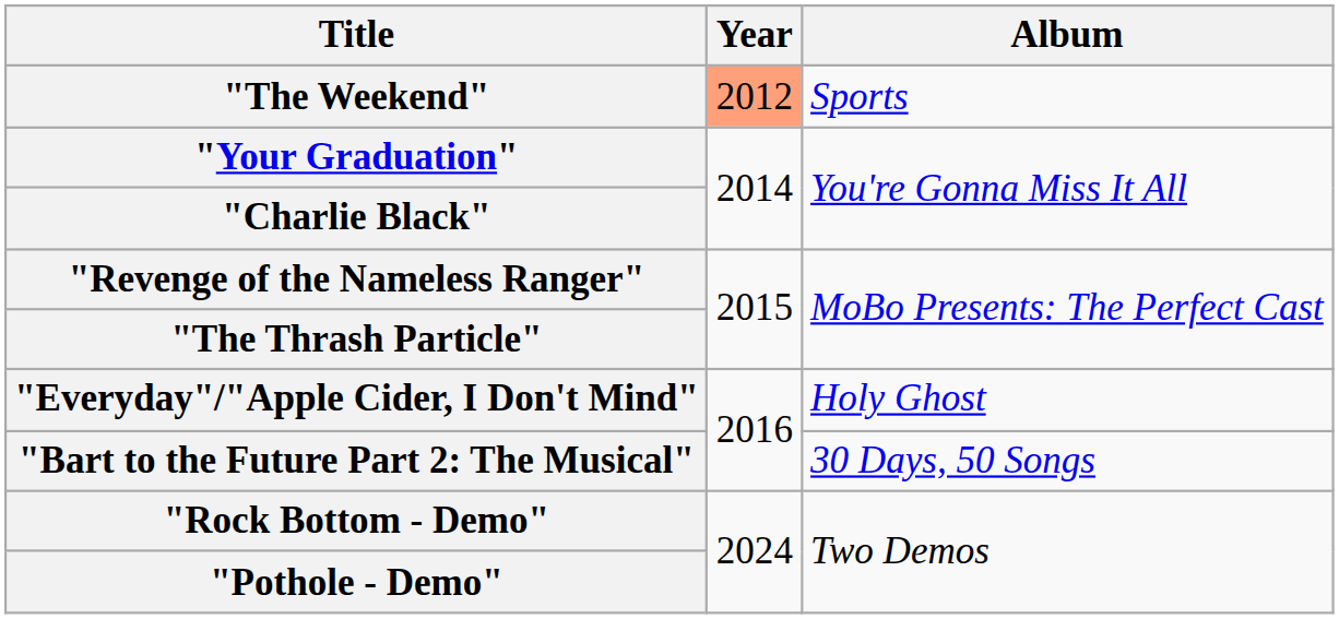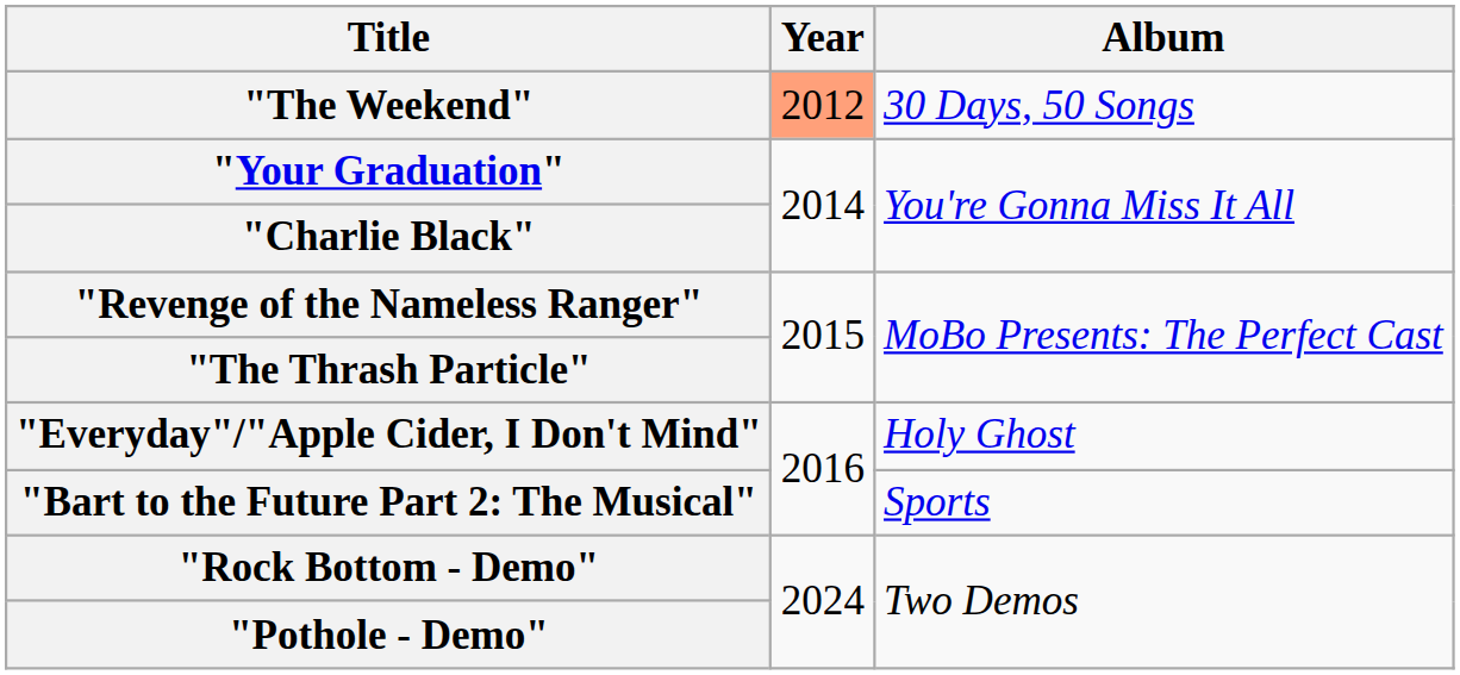"The Weekend" | Album: Sports -> 30 Days, 50 Songs
"Bart to the Future Part 2: The Musical" | Album: 30 Days, 50 Songs -> Sports
